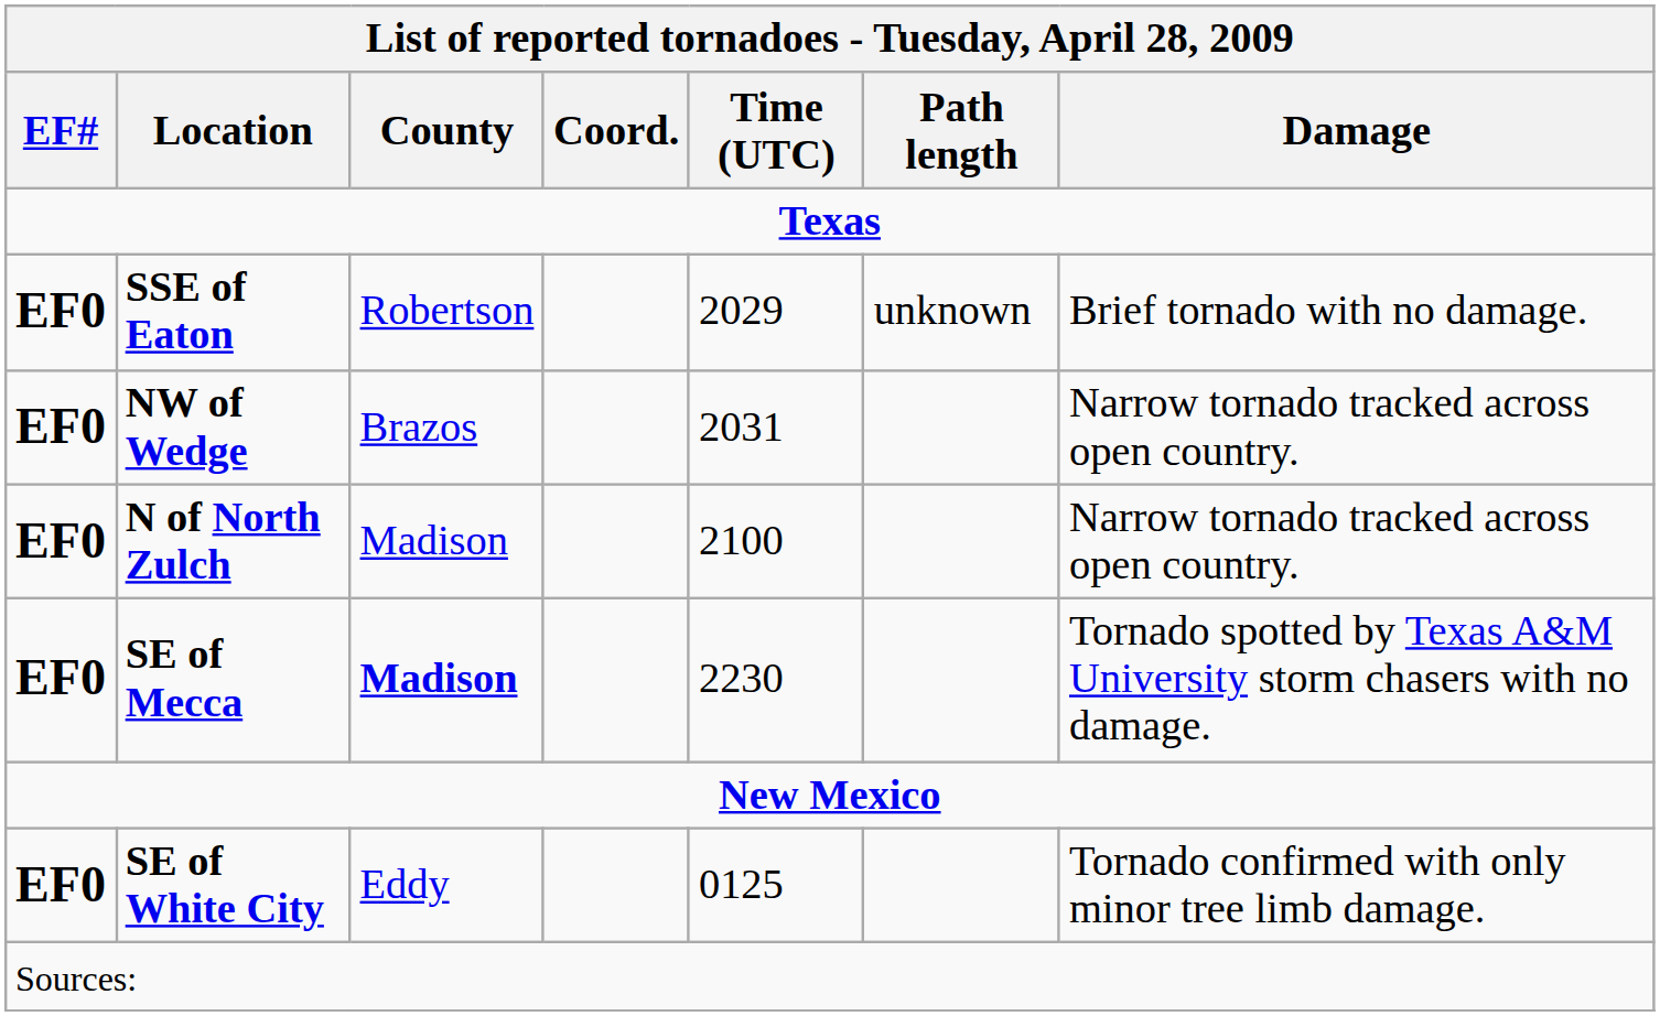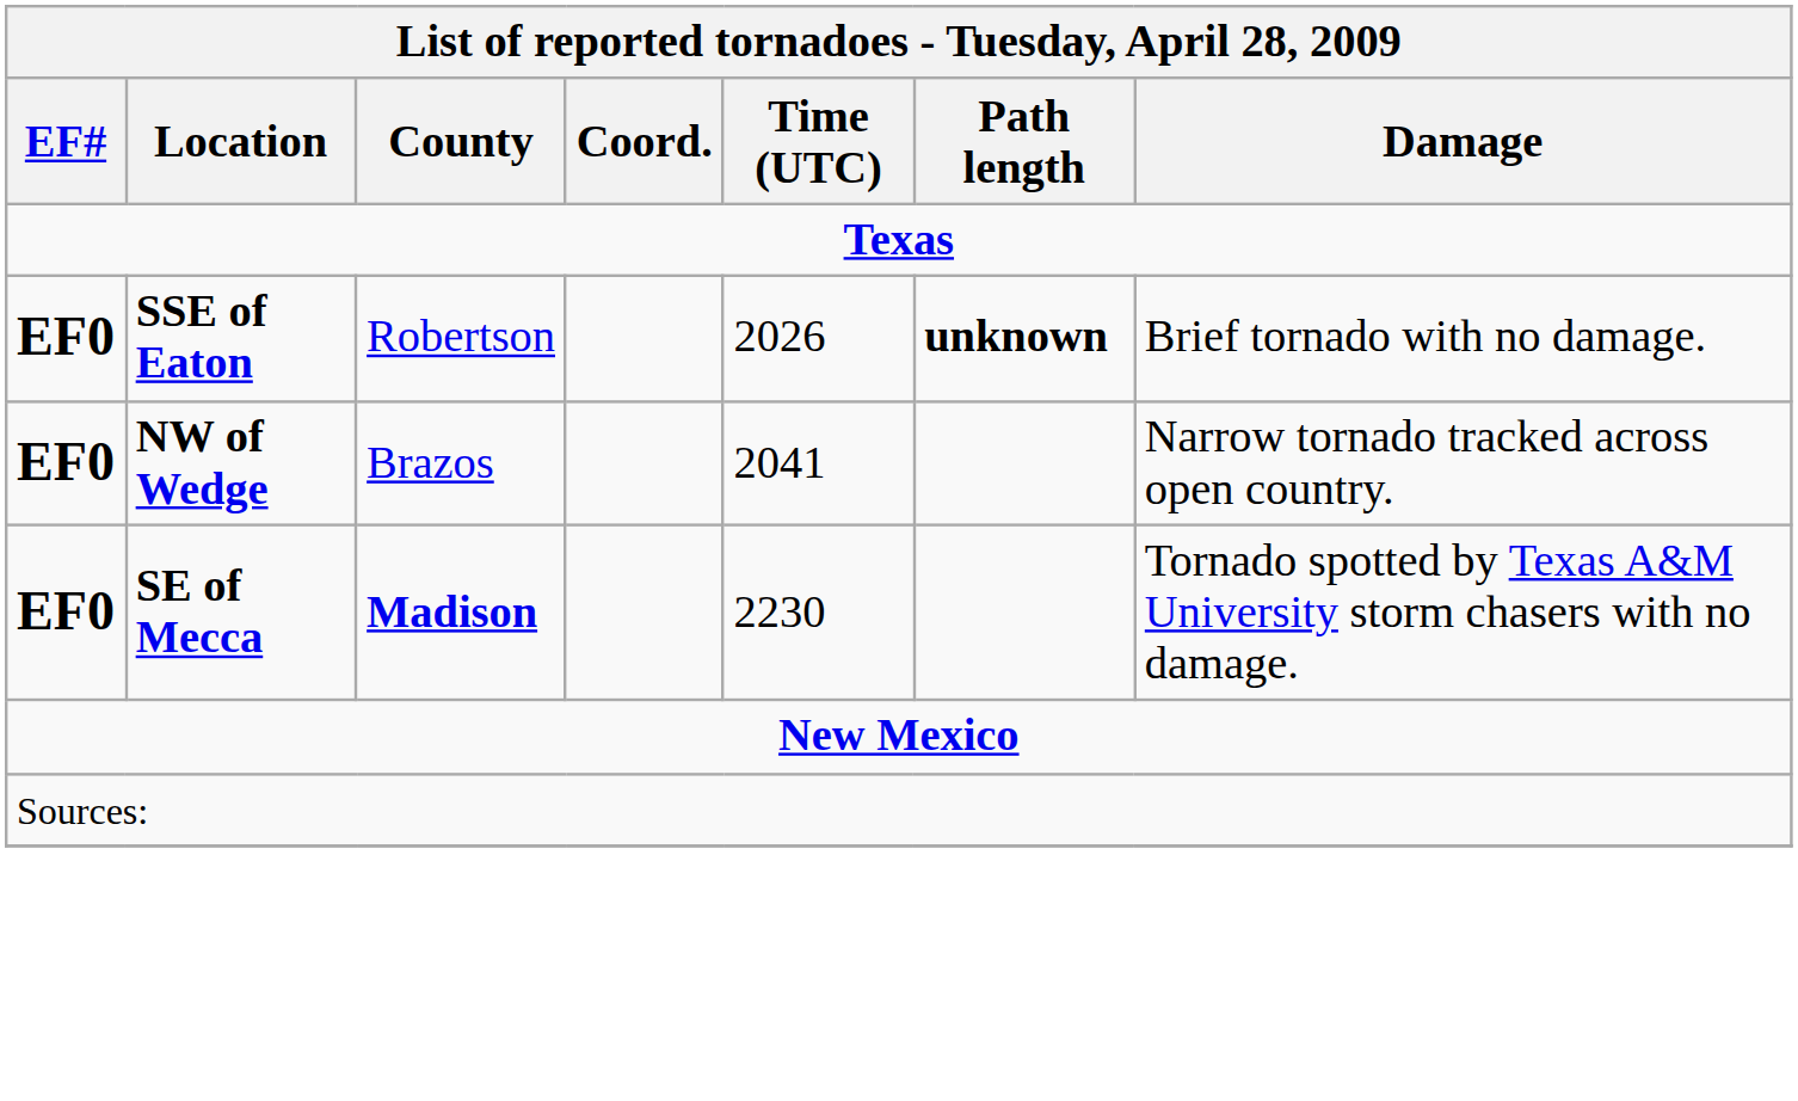SSE of Eaton | Time (UTC): 2029 -> 2026
SSE of Eaton | Path length: normal -> bold
NW of Wedge | Time (UTC): 2031 -> 2041
- row: EF0 | N of North Zulch | Madison | 2100 | Narrow tornado tracked across open country.
- row: EF0 | SE of White City | Eddy | 0125 | Tornado confirmed with only minor tree limb damage.
